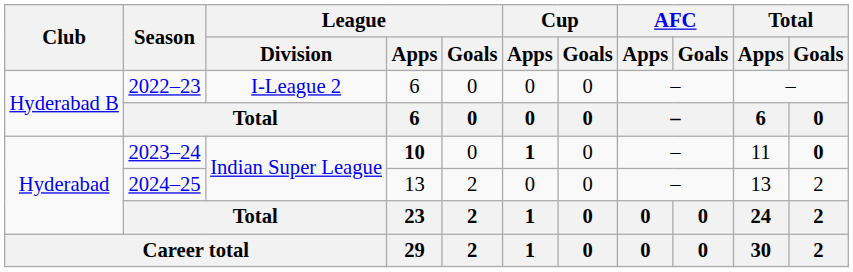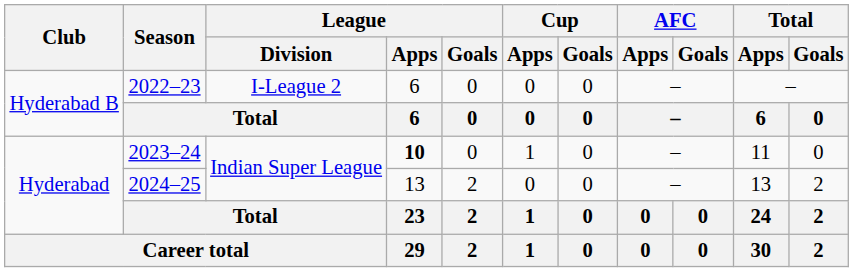2023–24 | Cup / Apps: bold -> normal
2023–24 | Total / Goals: bold -> normal
